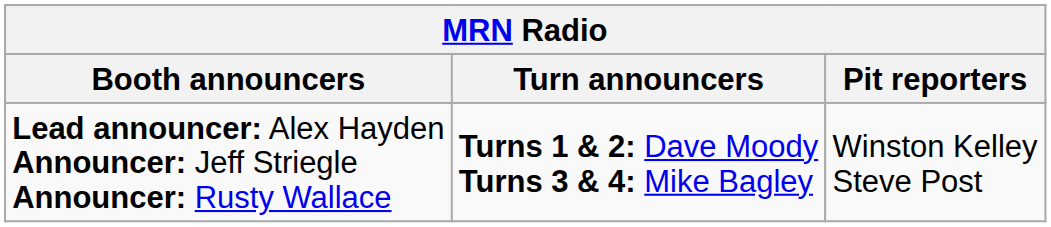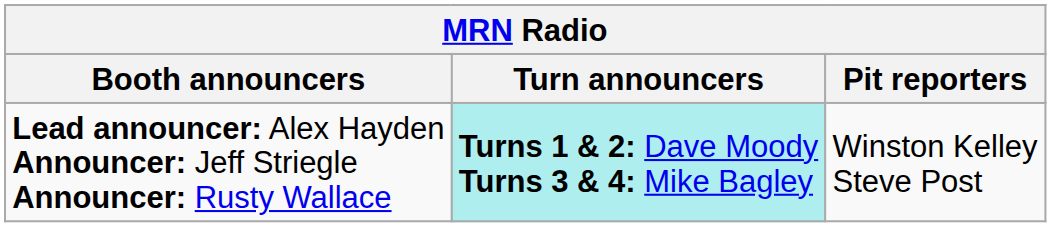row 3 | Turn announcers: no background -> paleturquoise background
